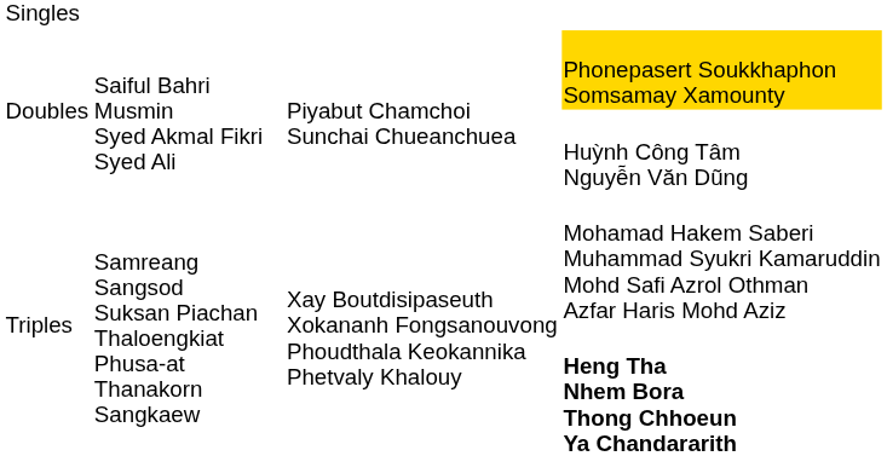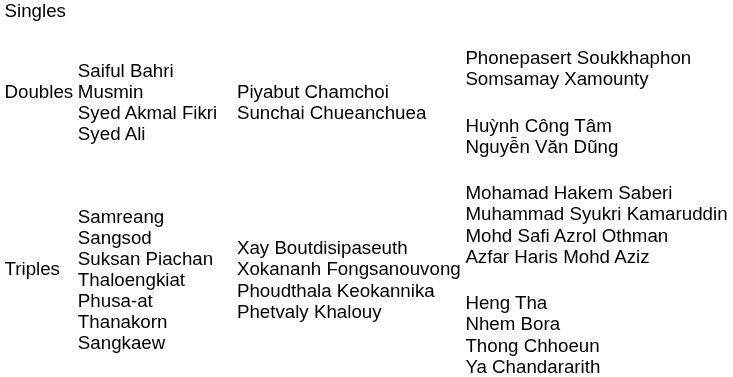Phonepasert Soukkhaphon Somsamay Xamounty | column 4: gold background -> no background
Heng Tha Nhem Bora Thong Chhoeun Ya Chandararith | column 4: bold -> normal
